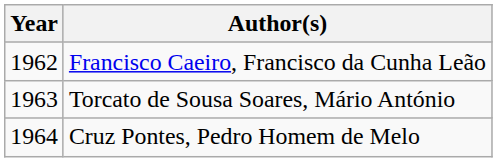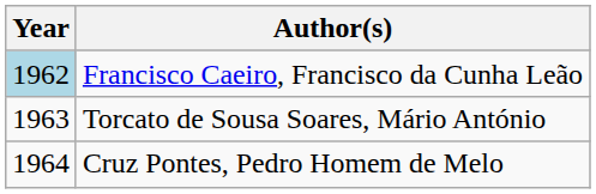Francisco Caeiro, Francisco da Cunha Leão | Year: no background -> lightblue background
